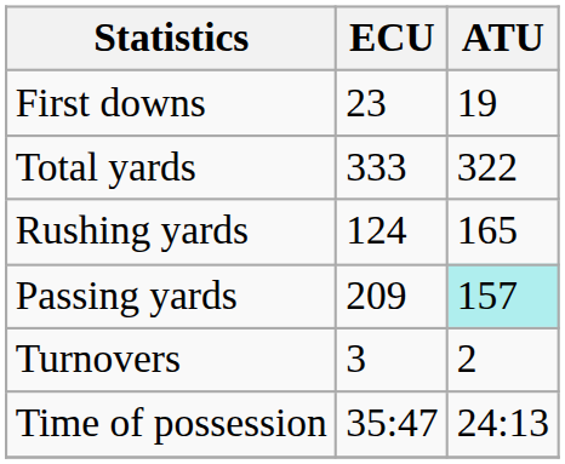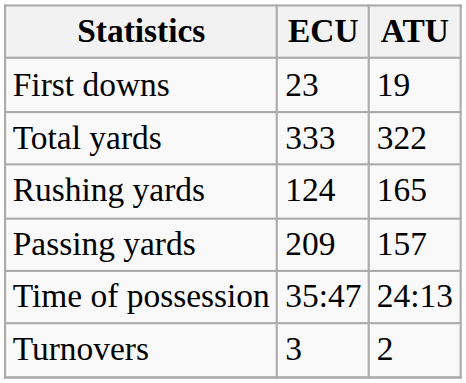Passing yards | ATU: paleturquoise background -> no background
rows swapped: Turnovers <-> Time of possession
